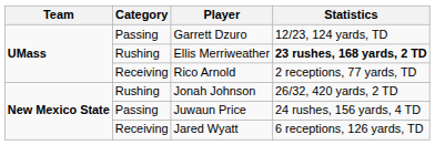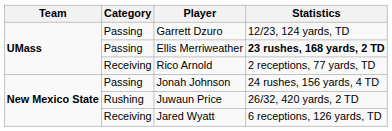Ellis Merriweather | Category: Rushing -> Passing
Jonah Johnson | Category: Rushing -> Passing
Jonah Johnson | Statistics: 26/32, 420 yards, 2 TD -> 24 rushes, 156 yards, 4 TD
Juwaun Price | Category: Passing -> Rushing
Juwaun Price | Statistics: 24 rushes, 156 yards, 4 TD -> 26/32, 420 yards, 2 TD
